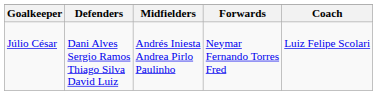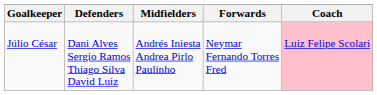Júlio César | Coach: no background -> pink background
